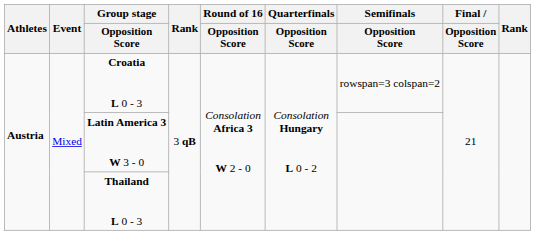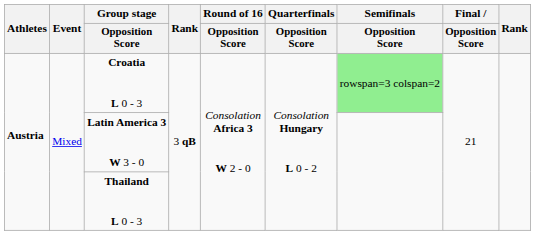Croatia L 0 - 3 | Semifinals / Opposition Score: no background -> lightgreen background
